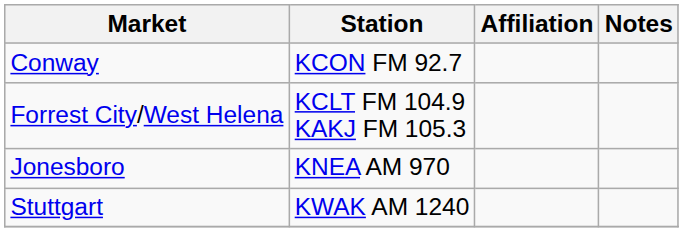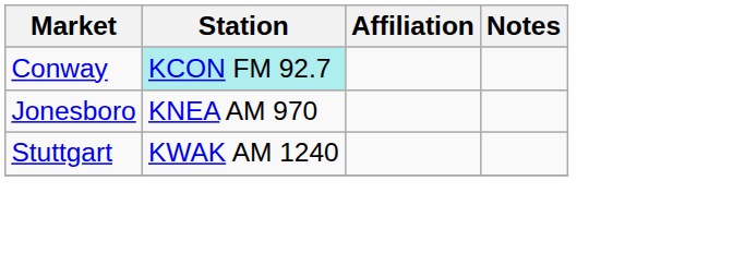Conway | Station: no background -> paleturquoise background
- row: Forrest City/West Helena | KCLT FM 104.9 KAKJ FM 105.3
